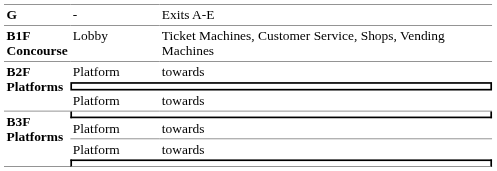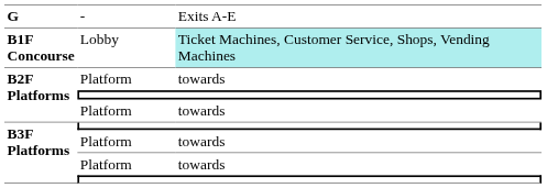B1F Concourse | column 3: no background -> paleturquoise background
